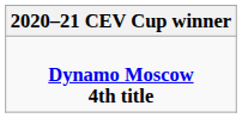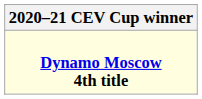row 2 | column 1: no background -> lightyellow background
